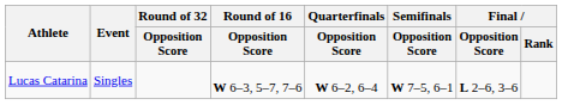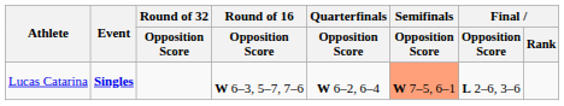Lucas Catarina | Event: normal -> bold
Lucas Catarina | Semifinals / Opposition Score: no background -> lightsalmon background
